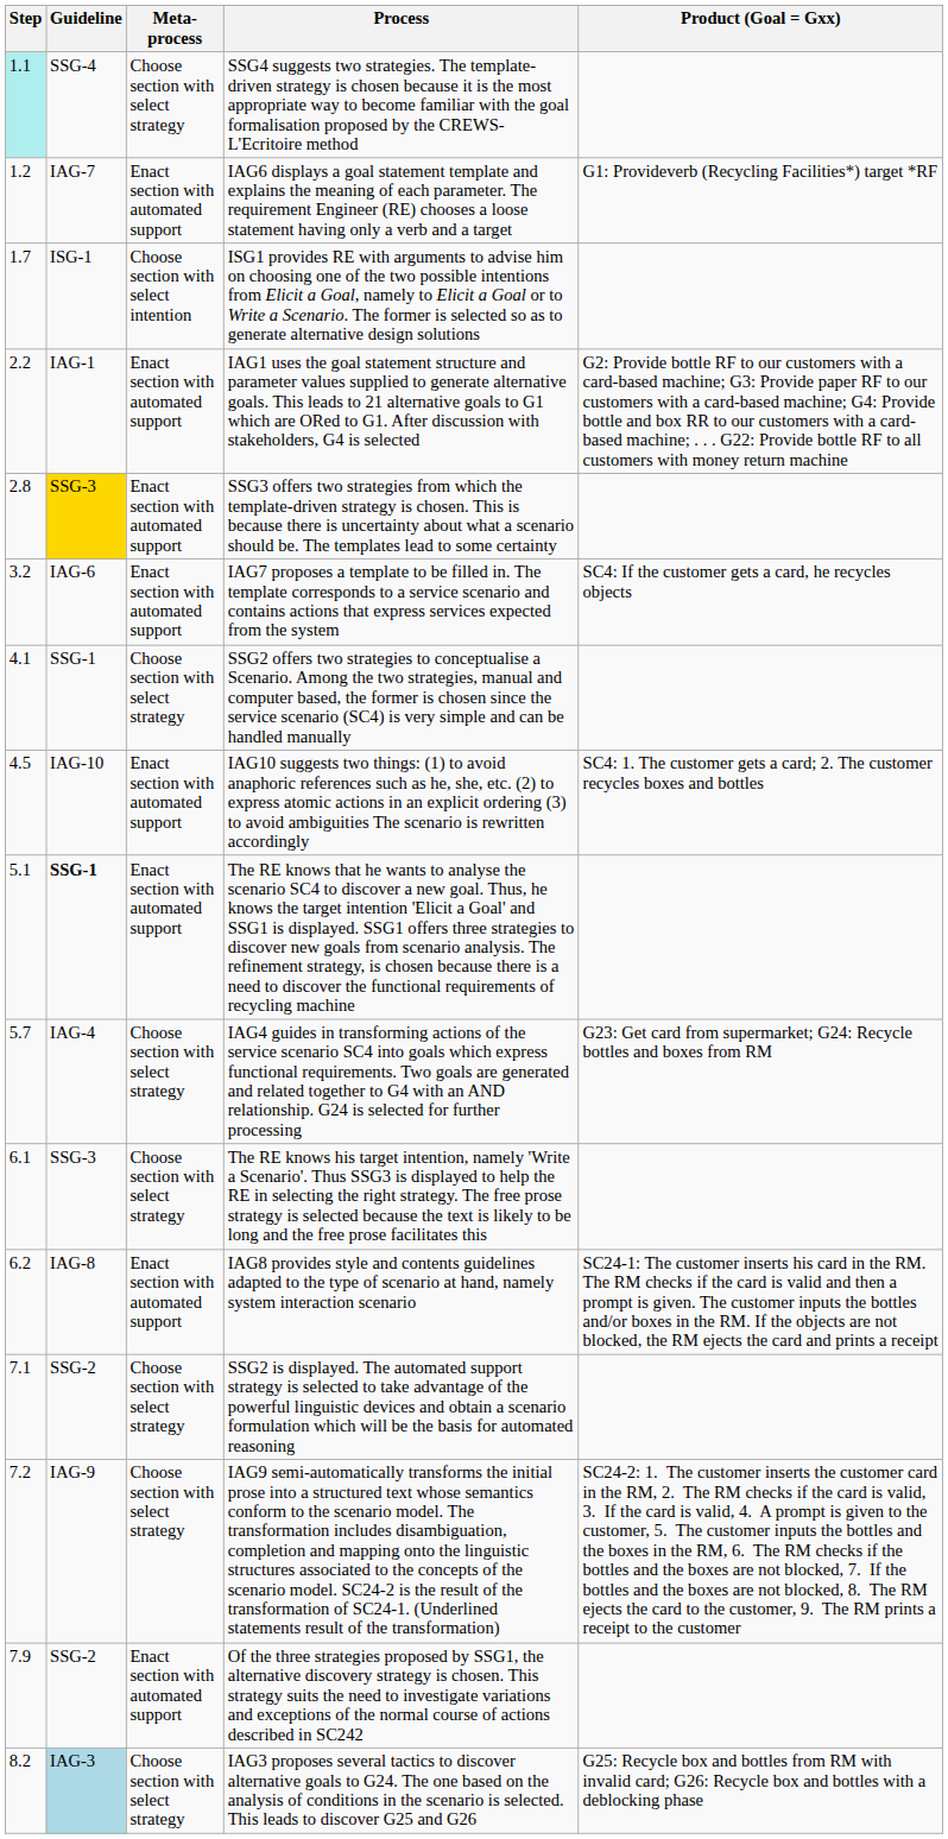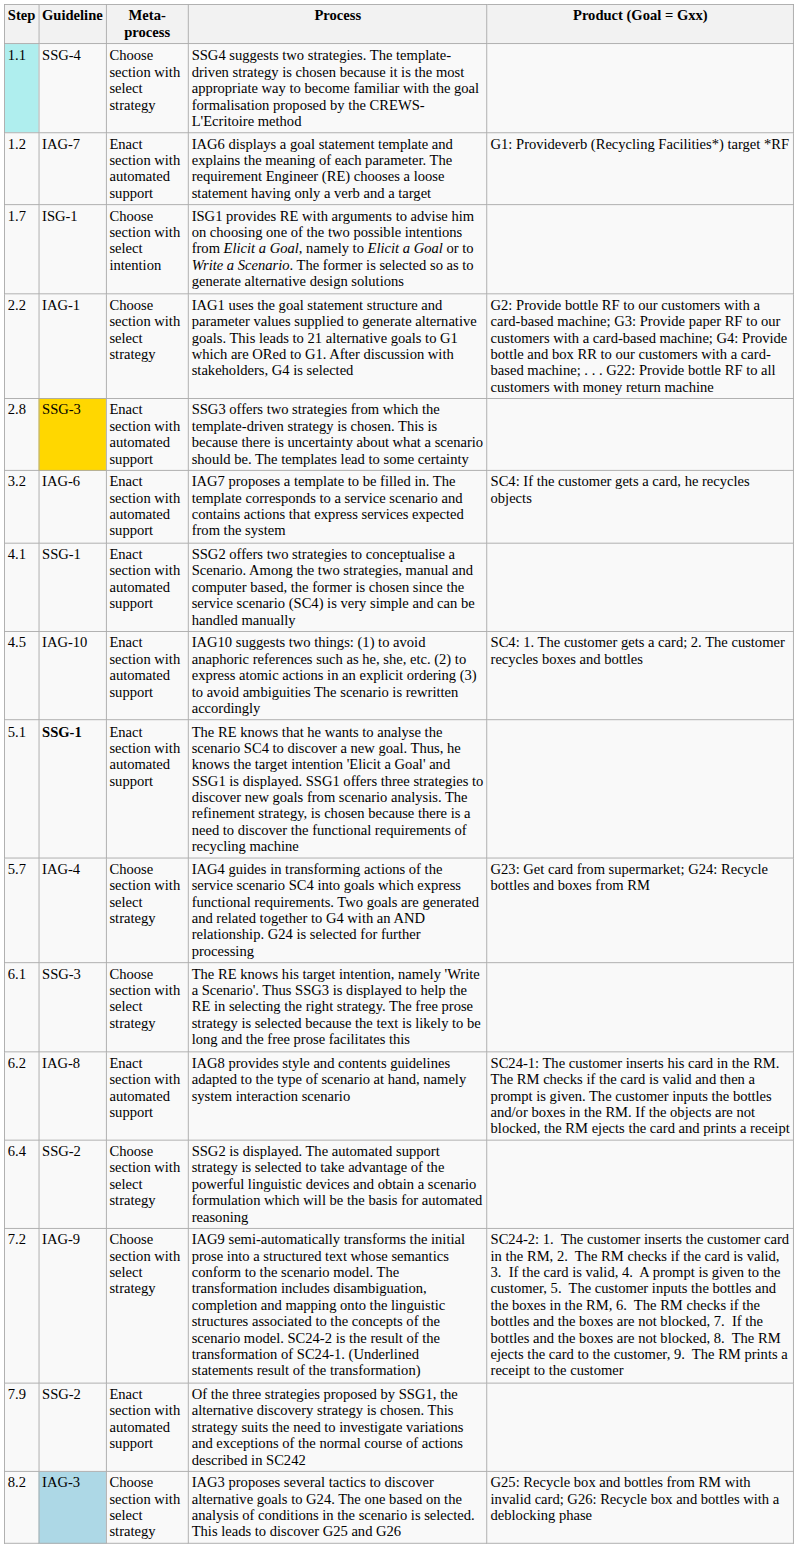row 5 | Meta-process: Enact section with automated support -> Choose section with select strategy
row 8 | Meta-process: Choose section with select strategy -> Enact section with automated support
row 14 | Step: 7.1 -> 6.4
